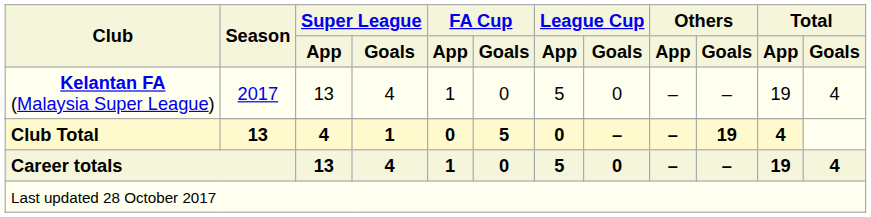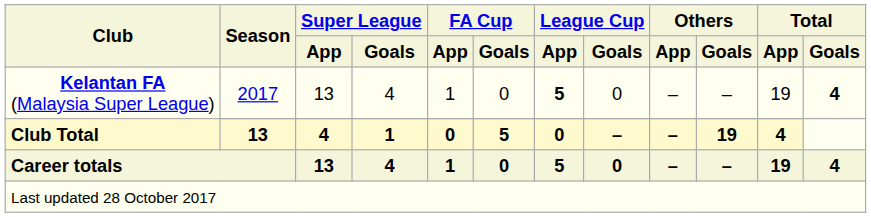Kelantan FA (Malaysia Super League) / 2017 | League Cup / App: normal -> bold
Kelantan FA (Malaysia Super League) / 2017 | Total / Goals: normal -> bold
